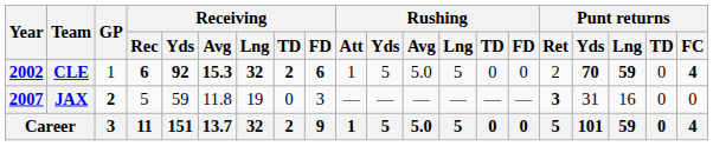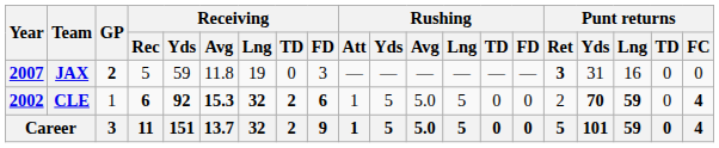rows swapped: CLE <-> JAX
